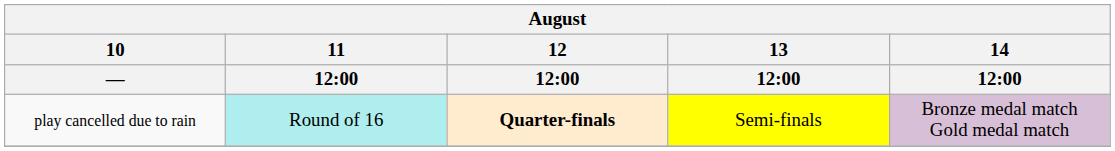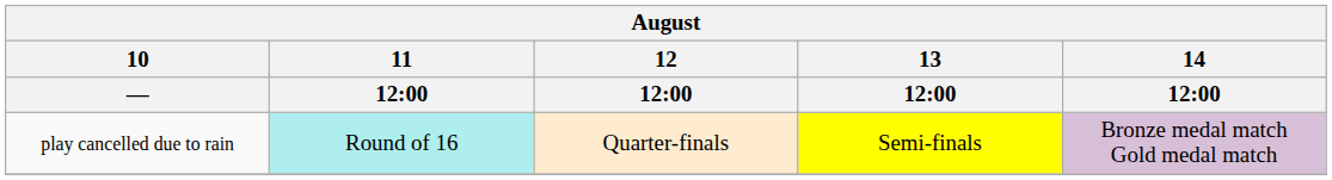play cancelled due to rain | 12 / 12:00: bold -> normal
